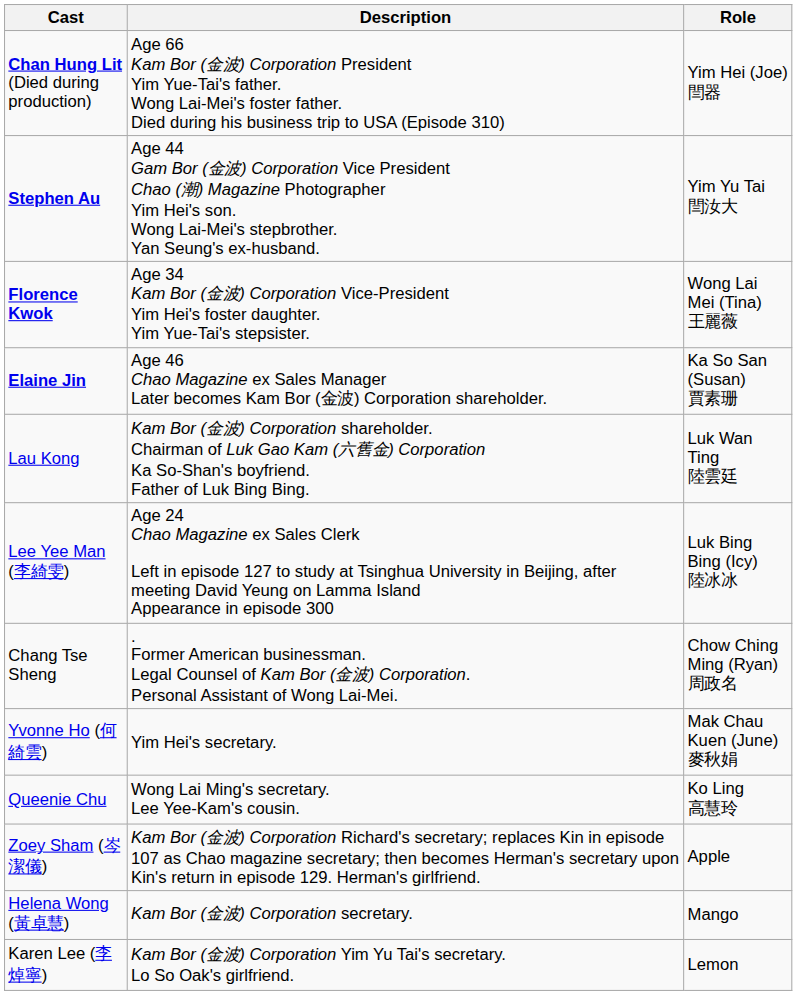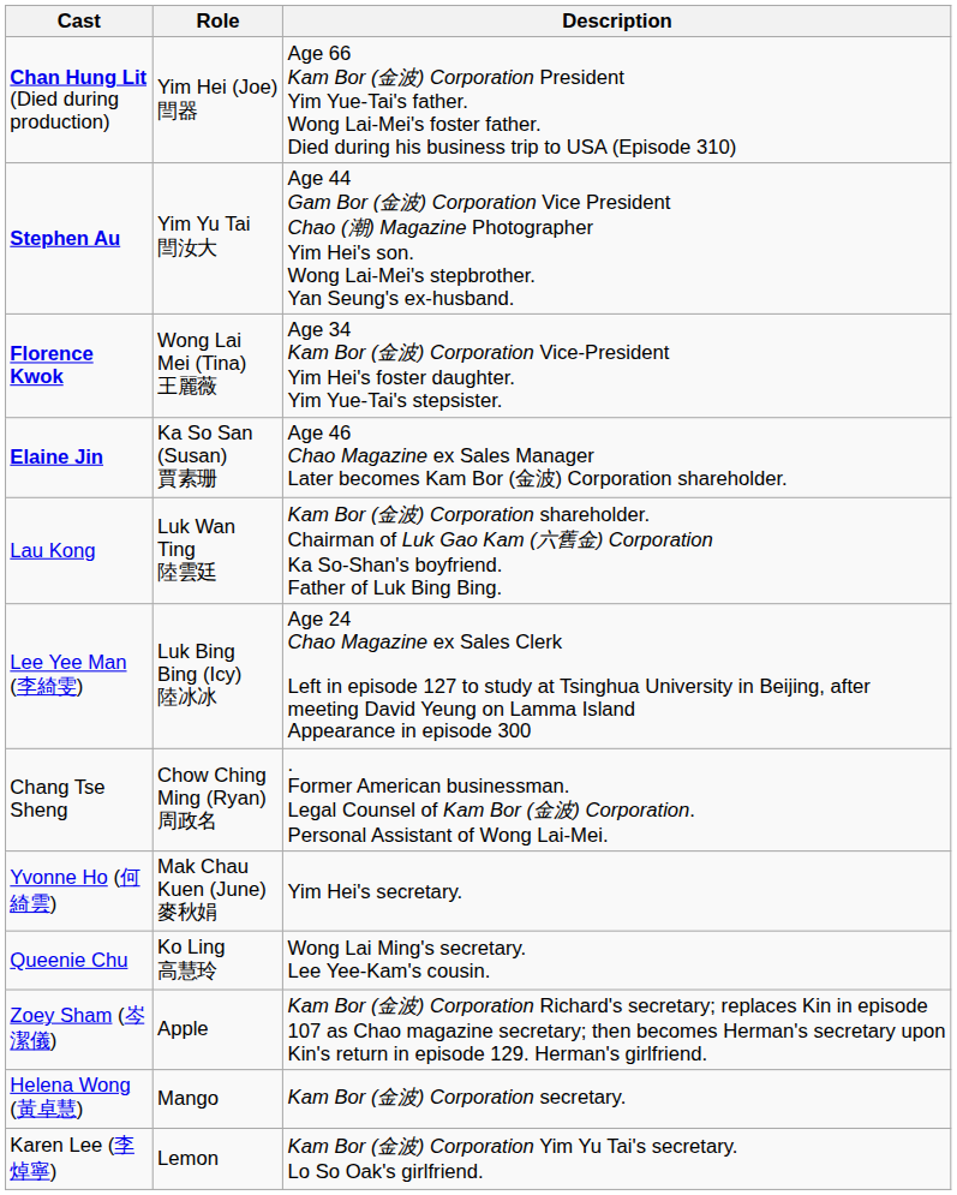columns swapped: Role <-> Description
